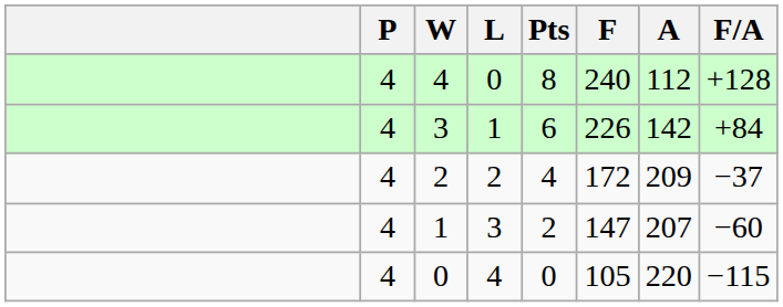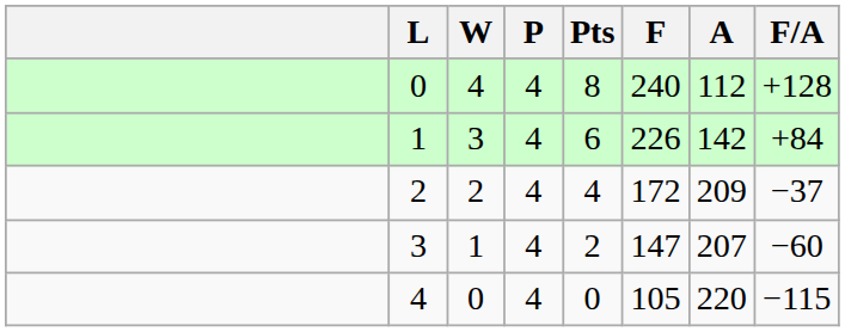columns swapped: P <-> L
